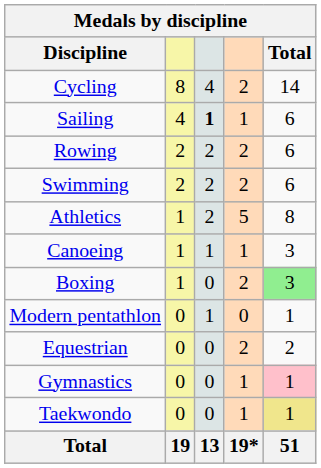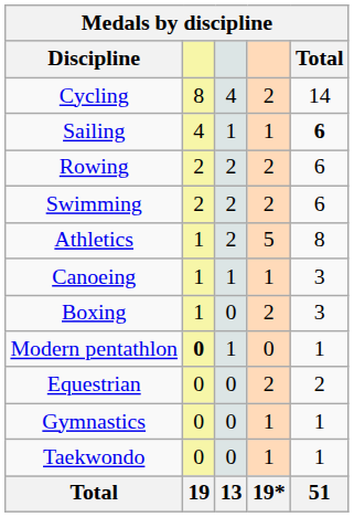Sailing | column 3: bold -> normal
Sailing | Total: normal -> bold
Boxing | Total: lightgreen background -> no background
Modern pentathlon | column 2: normal -> bold
Gymnastics | Total: pink background -> no background
Taekwondo | Total: khaki background -> no background
